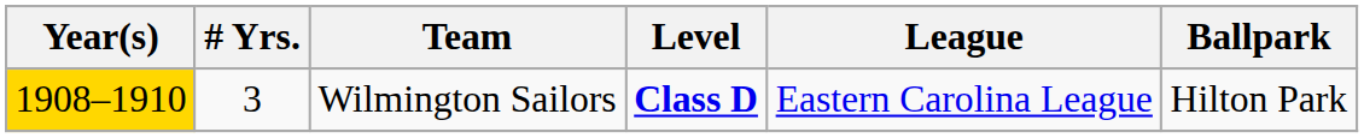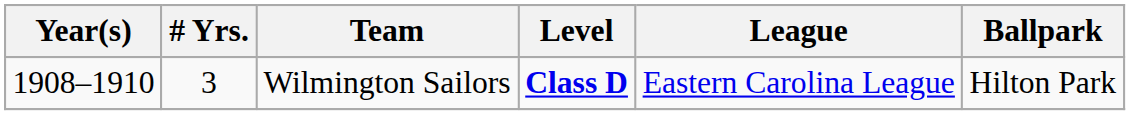Wilmington Sailors | Year(s): gold background -> no background
